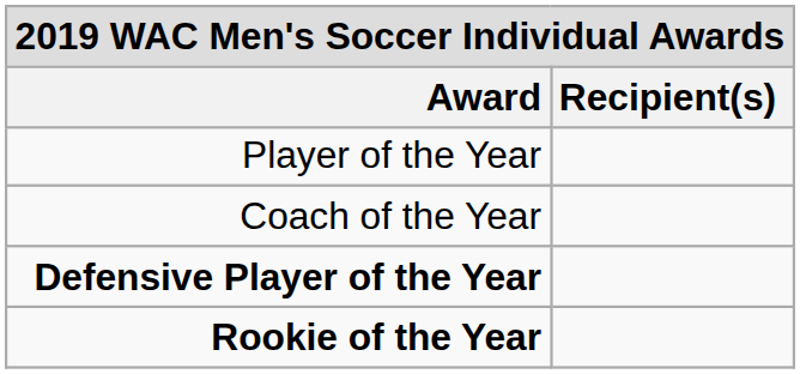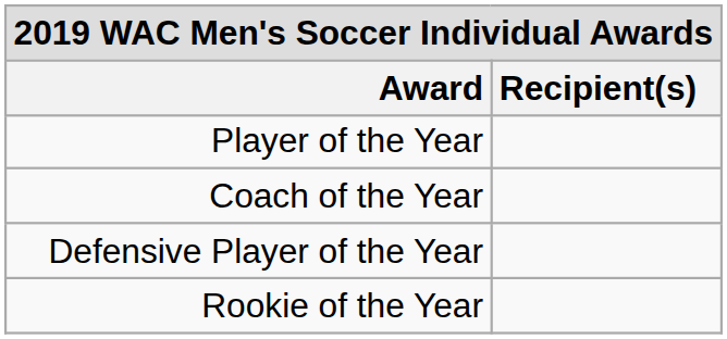Defensive Player of the Year | Award: bold -> normal
Rookie of the Year | Award: bold -> normal
